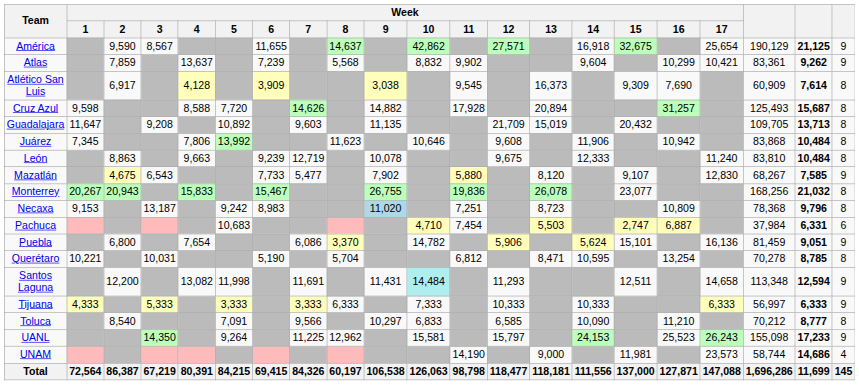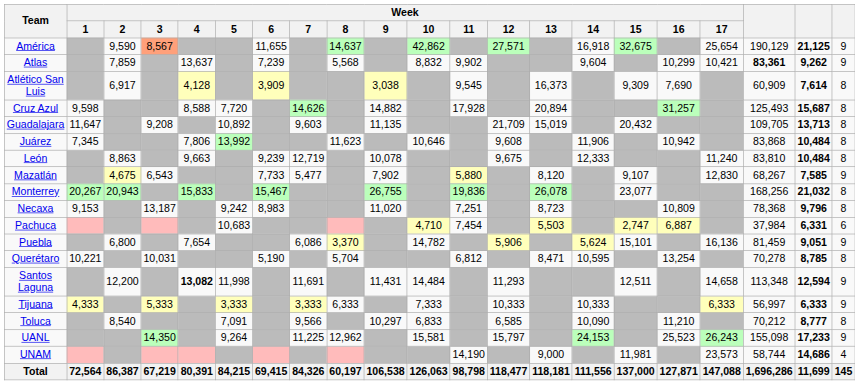América | Week / 3: no background -> lightsalmon background
Atlas | column 19: normal -> bold
Necaxa | Week / 9: lightblue background -> no background
Santos Laguna | Week / 4: normal -> bold
Santos Laguna | Week / 10: paleturquoise background -> no background
